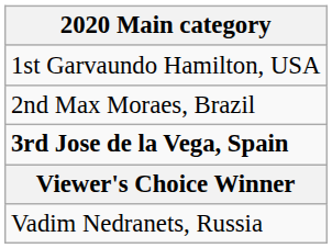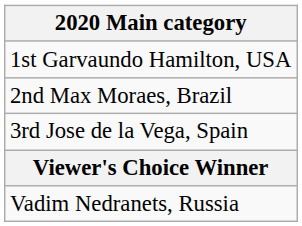row 4 | column 1: bold -> normal
